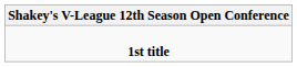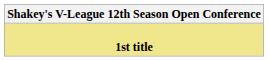row 2 | column 1: no background -> khaki background
